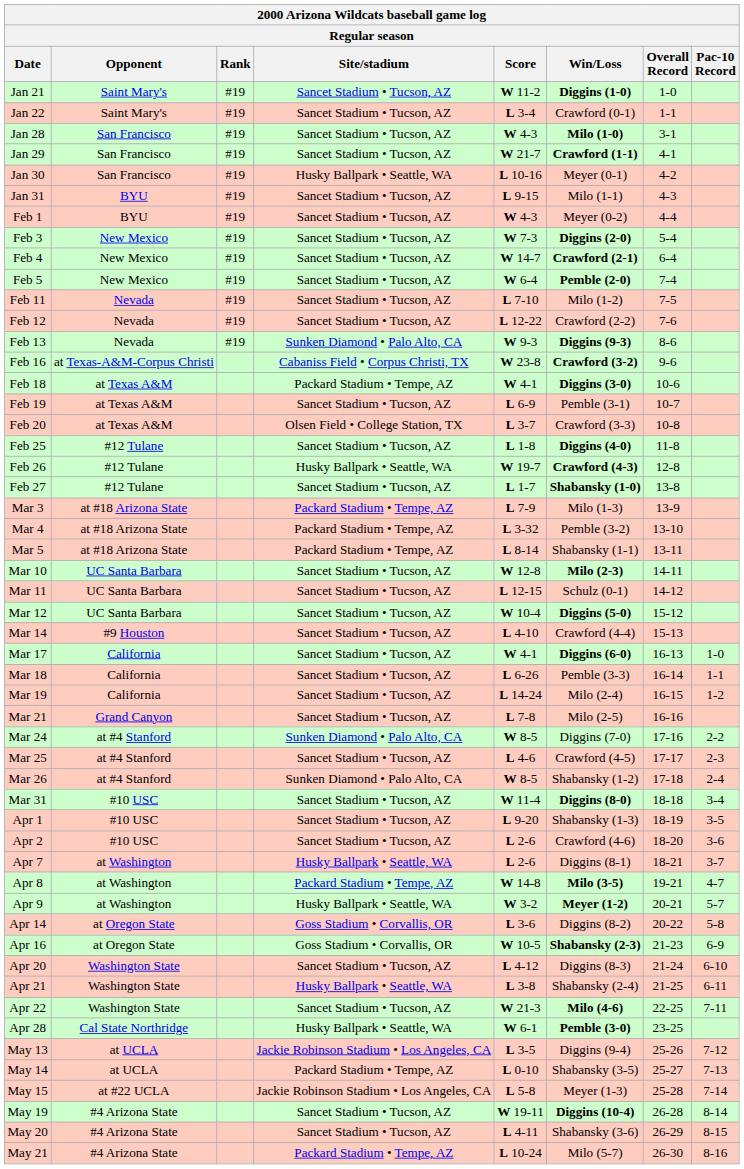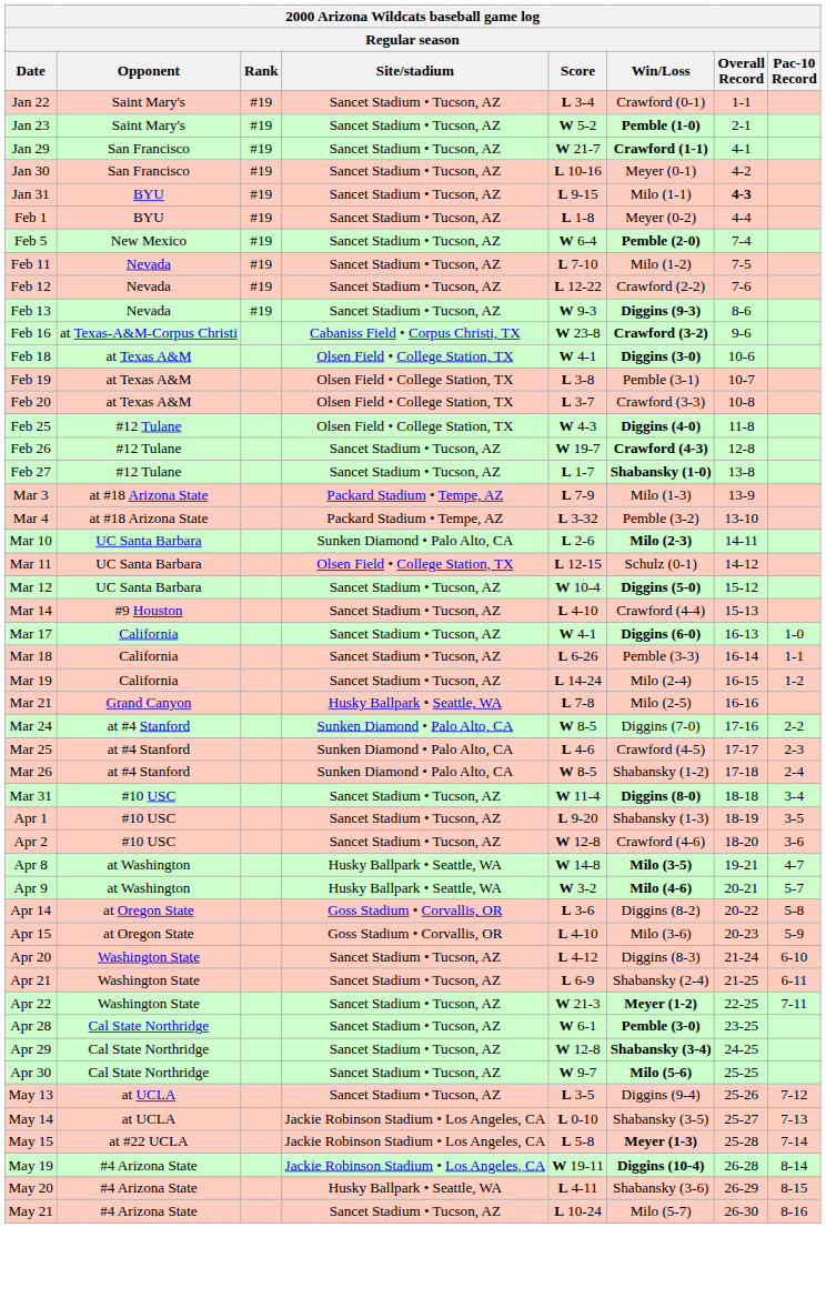- row: Jan 21 | Saint Mary's | #19 | Sancet Stadium • Tucson, AZ | W 11-2 | Diggins (1-0) | 1-0
+ row: Jan 23 | Saint Mary's | #19 | Sancet Stadium • Tucson, AZ | W 5-2 | Pemble (1-0) | 2-1
- row: Jan 28 | San Francisco | #19 | Sancet Stadium • Tucson, AZ | W 4-3 | Milo (1-0) | 3-1
Jan 30 | Site/stadium: Husky Ballpark • Seattle, WA -> Sancet Stadium • Tucson, AZ
Jan 31 | Overall Record: normal -> bold
Feb 1 | Score: W 4-3 -> L 1-8
- row: Feb 3 | New Mexico | #19 | Sancet Stadium • Tucson, AZ | W 7-3 | Diggins (2-0) | 5-4
- row: Feb 4 | New Mexico | #19 | Sancet Stadium • Tucson, AZ | W 14-7 | Crawford (2-1) | 6-4
Feb 13 | Site/stadium: Sunken Diamond • Palo Alto, CA -> Sancet Stadium • Tucson, AZ
Feb 18 | Site/stadium: Packard Stadium • Tempe, AZ -> Olsen Field • College Station, TX
Feb 19 | Site/stadium: Sancet Stadium • Tucson, AZ -> Olsen Field • College Station, TX
Feb 19 | Score: L 6-9 -> L 3-8
Feb 25 | Site/stadium: Sancet Stadium • Tucson, AZ -> Olsen Field • College Station, TX
Feb 25 | Score: L 1-8 -> W 4-3
Feb 26 | Site/stadium: Husky Ballpark • Seattle, WA -> Sancet Stadium • Tucson, AZ
- row: Mar 5 | at #18 Arizona State | Packard Stadium • Tempe, AZ | L 8-14 | Shabansky (1-1) | 13-11
Mar 10 | Site/stadium: Sancet Stadium • Tucson, AZ -> Sunken Diamond • Palo Alto, CA
Mar 10 | Score: W 12-8 -> L 2-6
Mar 11 | Site/stadium: Sancet Stadium • Tucson, AZ -> Olsen Field • College Station, TX
Mar 21 | Site/stadium: Sancet Stadium • Tucson, AZ -> Husky Ballpark • Seattle, WA
Mar 25 | Site/stadium: Sancet Stadium • Tucson, AZ -> Sunken Diamond • Palo Alto, CA
Apr 2 | Score: L 2-6 -> W 12-8
- row: Apr 7 | at Washington | Husky Ballpark • Seattle, WA | L 2-6 | Diggins (8-1) | 18-21 | 3-7
Apr 8 | Site/stadium: Packard Stadium • Tempe, AZ -> Husky Ballpark • Seattle, WA
Apr 9 | Win/Loss: Meyer (1-2) -> Milo (4-6)
+ row: Apr 15 | at Oregon State | Goss Stadium • Corvallis, OR | L 4-10 | Milo (3-6) | 20-23 | 5-9
- row: Apr 16 | at Oregon State | Goss Stadium • Corvallis, OR | W 10-5 | Shabansky (2-3) | 21-23 | 6-9
Apr 21 | Site/stadium: Husky Ballpark • Seattle, WA -> Sancet Stadium • Tucson, AZ
Apr 21 | Score: L 3-8 -> L 6-9
Apr 22 | Win/Loss: Milo (4-6) -> Meyer (1-2)
Apr 28 | Site/stadium: Husky Ballpark • Seattle, WA -> Sancet Stadium • Tucson, AZ
+ row: Apr 29 | Cal State Northridge | Sancet Stadium • Tucson, AZ | W 12-8 | Shabansky (3-4) | 24-25
+ row: Apr 30 | Cal State Northridge | Sancet Stadium • Tucson, AZ | W 9-7 | Milo (5-6) | 25-25
May 13 | Site/stadium: Jackie Robinson Stadium • Los Angeles, CA -> Sancet Stadium • Tucson, AZ
May 14 | Site/stadium: Packard Stadium • Tempe, AZ -> Jackie Robinson Stadium • Los Angeles, CA
May 15 | Win/Loss: normal -> bold
May 19 | Site/stadium: Sancet Stadium • Tucson, AZ -> Jackie Robinson Stadium • Los Angeles, CA
May 20 | Site/stadium: Sancet Stadium • Tucson, AZ -> Husky Ballpark • Seattle, WA
May 21 | Site/stadium: Packard Stadium • Tempe, AZ -> Sancet Stadium • Tucson, AZ
